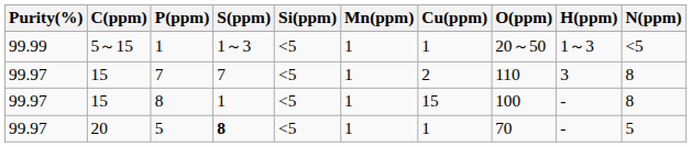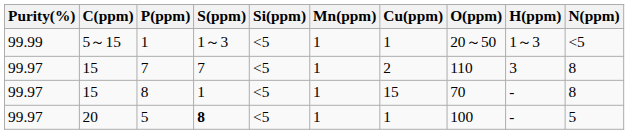row 4 | O(ppm): 100 -> 70
row 5 | O(ppm): 70 -> 100
